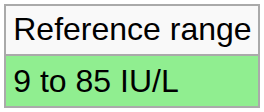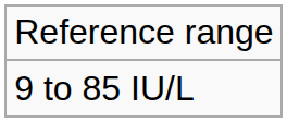row 2 | column 1: lightgreen background -> no background
